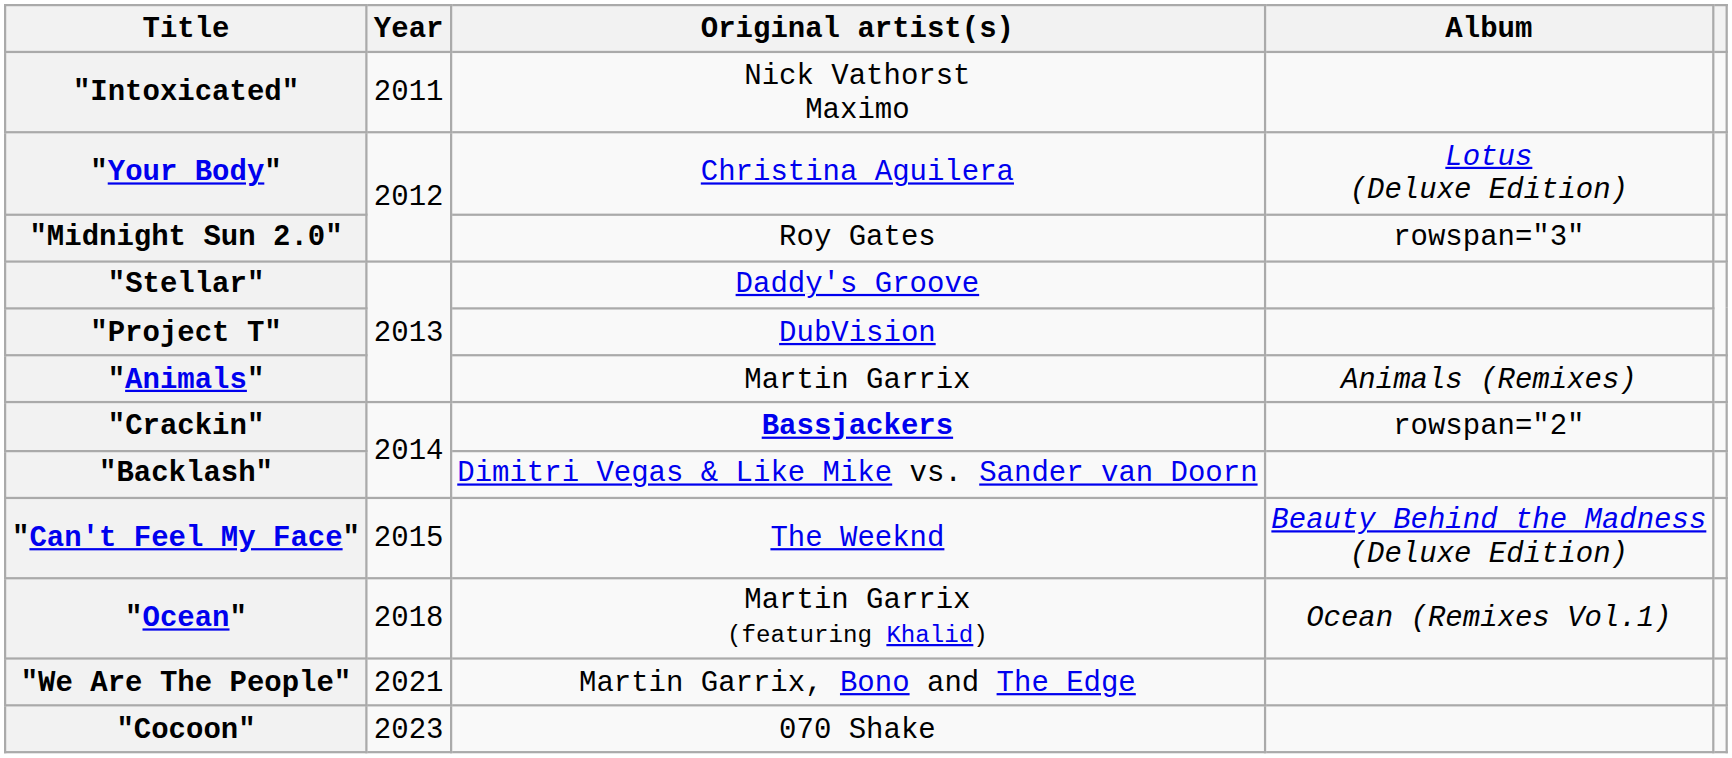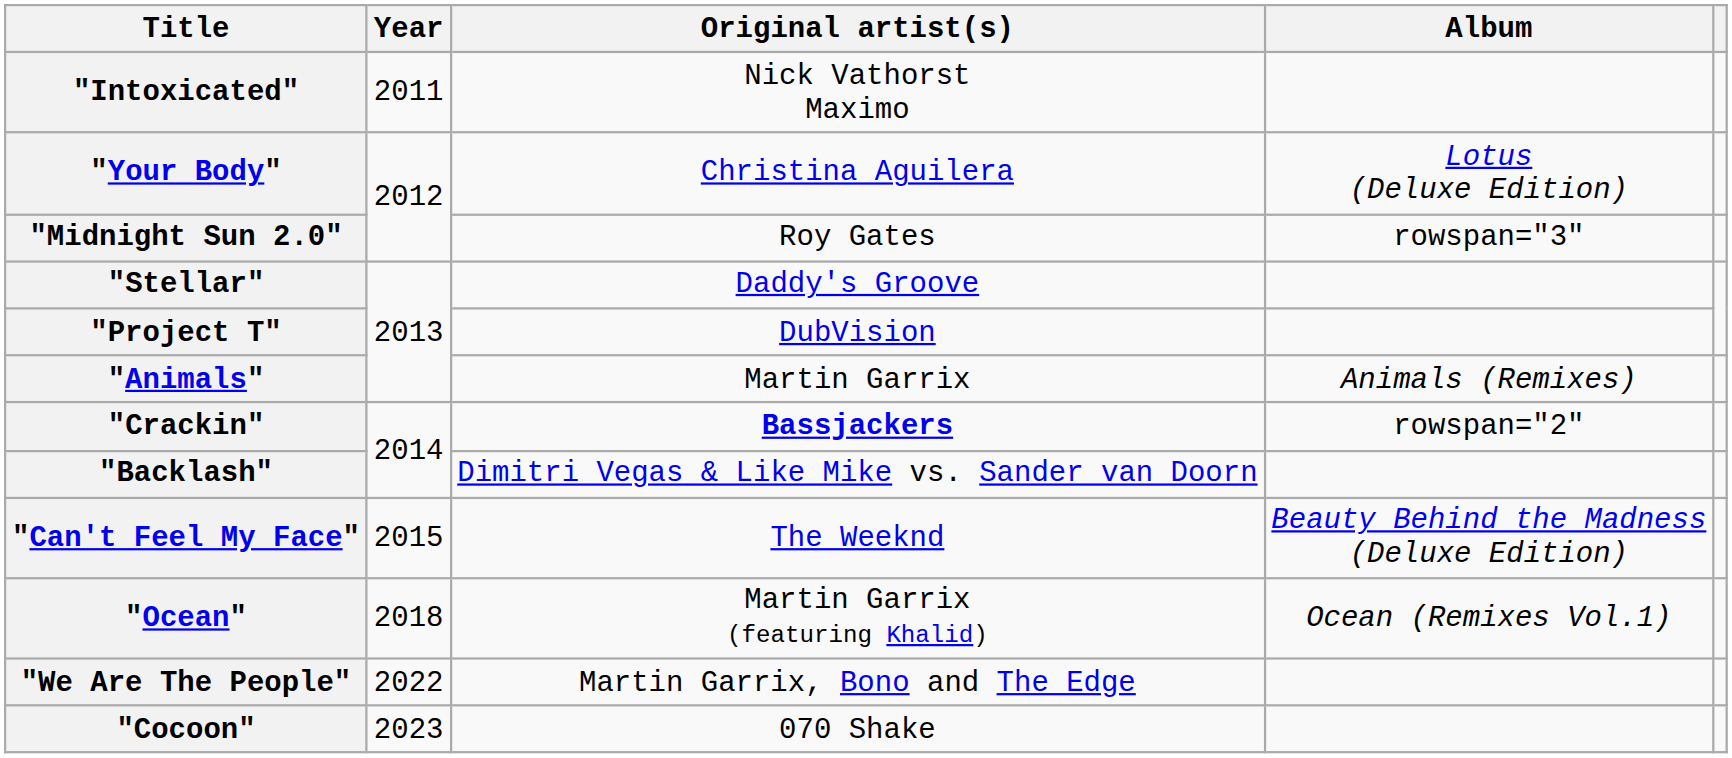"We Are The People" | Year: 2021 -> 2022
